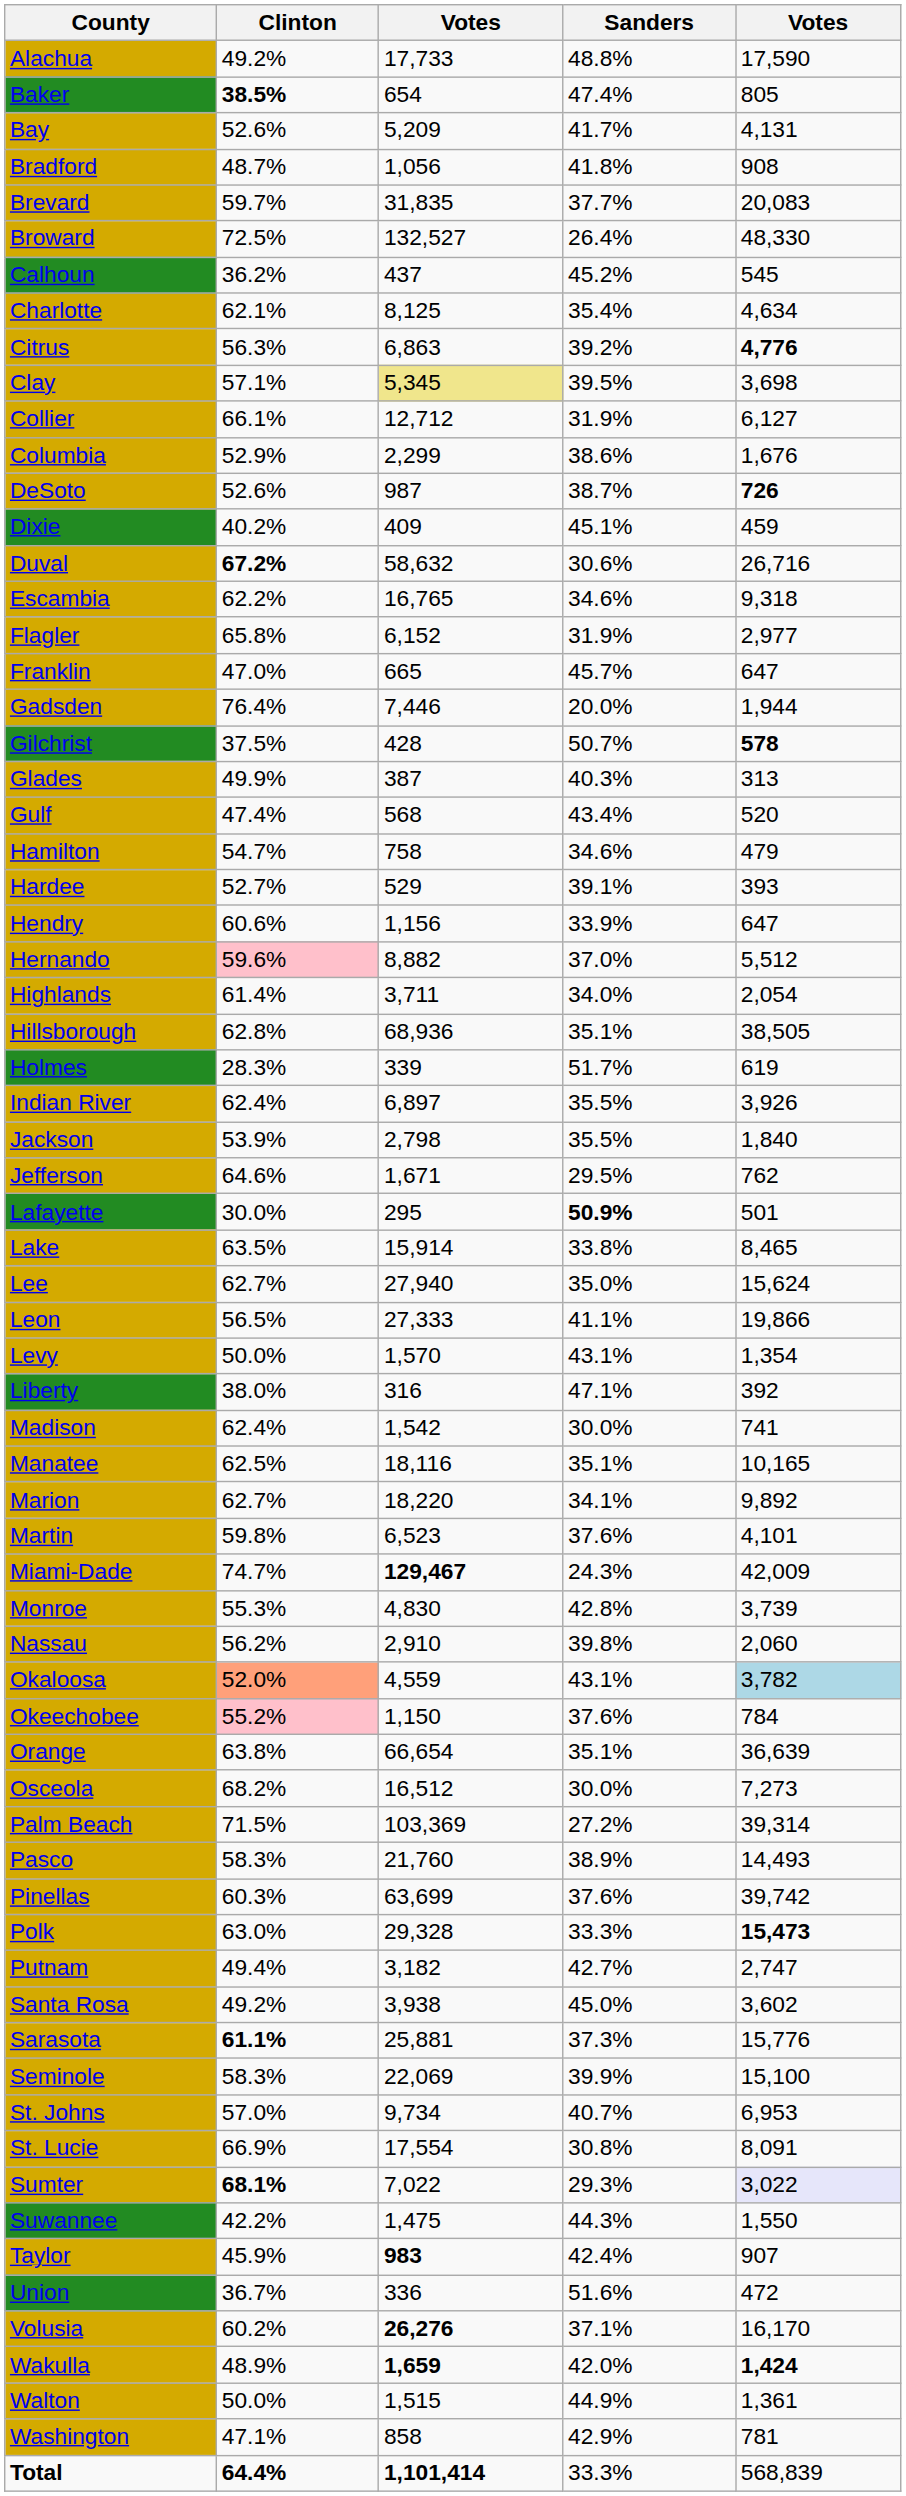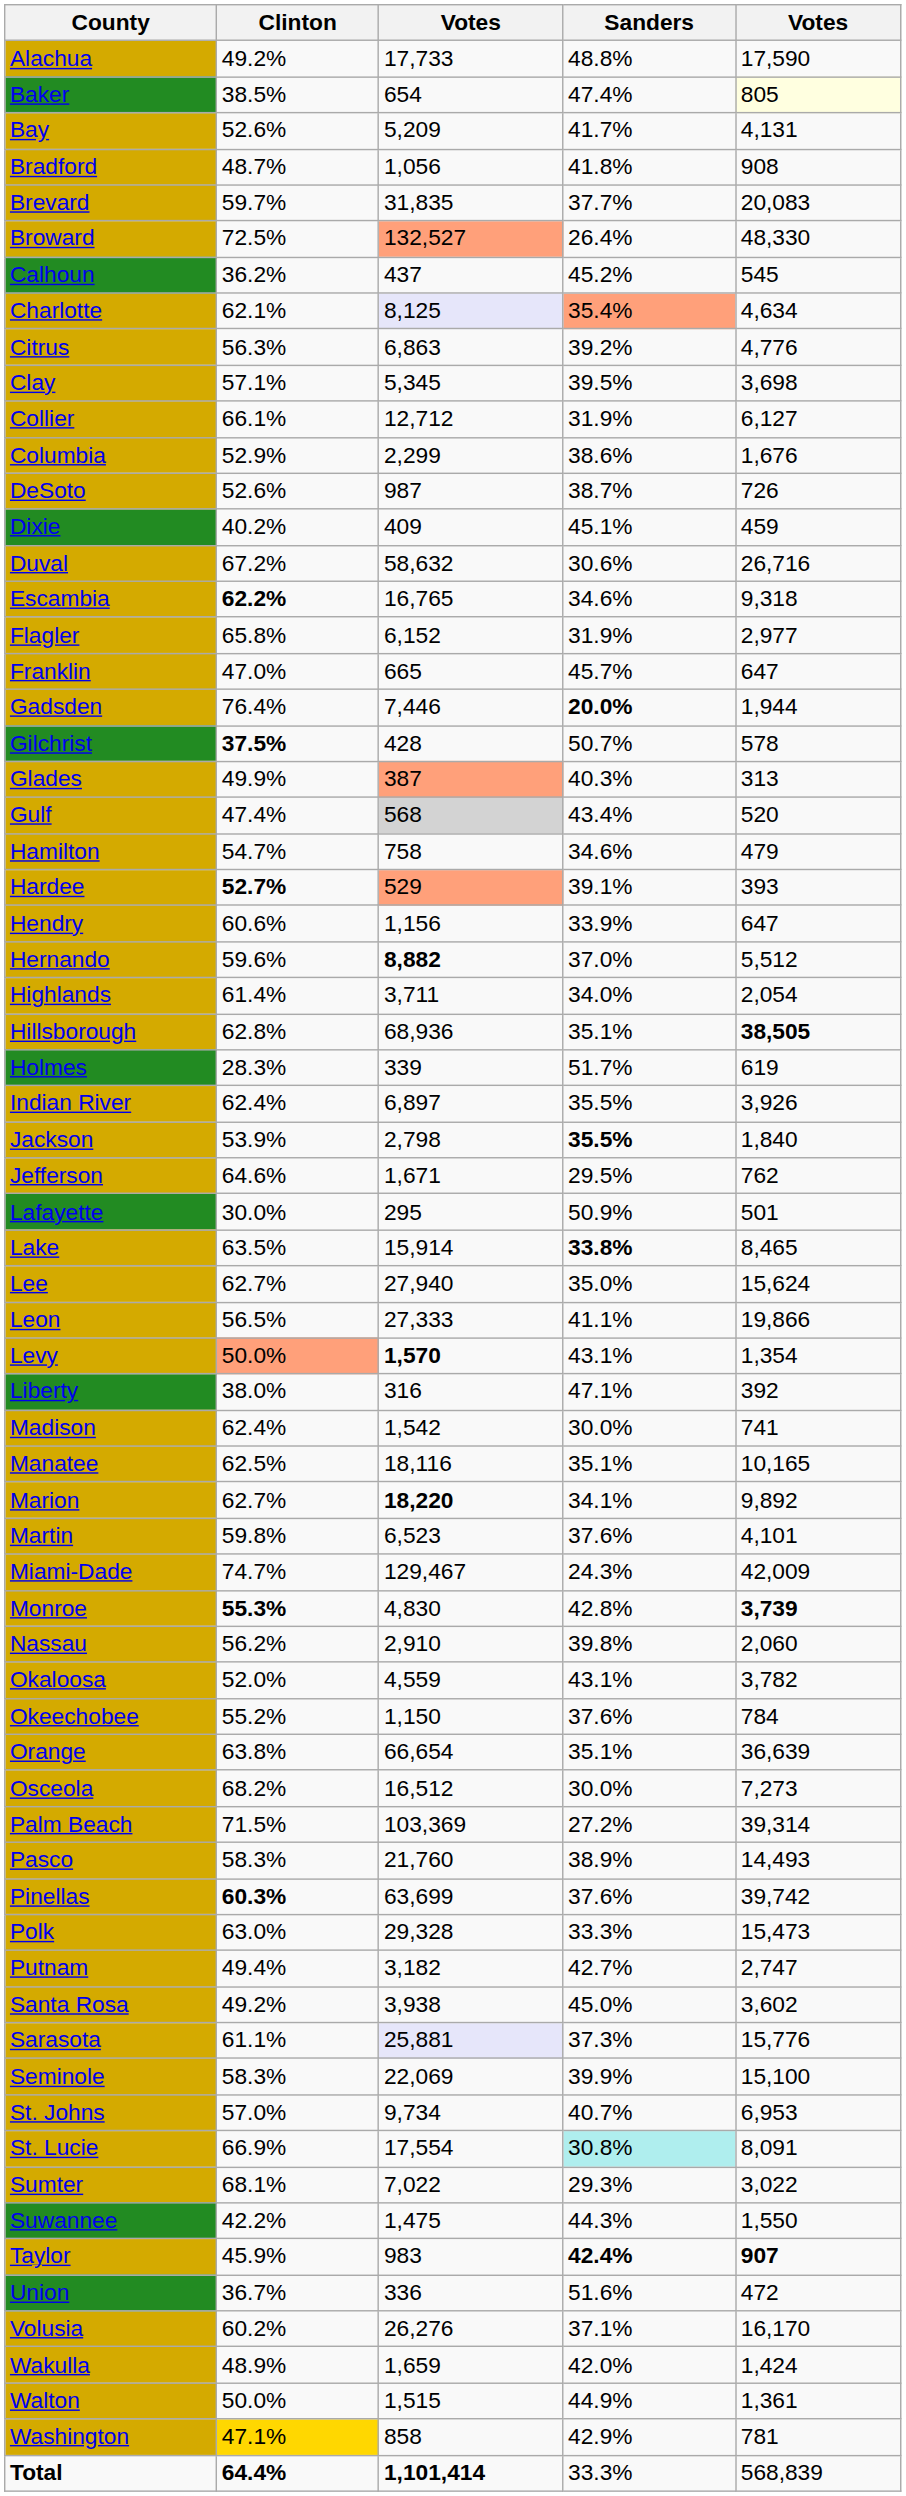Baker | Clinton: bold -> normal
Baker | column 5: no background -> lightyellow background
Broward | column 3: no background -> lightsalmon background
Charlotte | column 3: no background -> lavender background
Charlotte | Sanders: no background -> lightsalmon background
Citrus | column 5: bold -> normal
Clay | column 3: khaki background -> no background
DeSoto | column 5: bold -> normal
Duval | Clinton: bold -> normal
Escambia | Clinton: normal -> bold
Gadsden | Sanders: normal -> bold
Gilchrist | Clinton: normal -> bold
Gilchrist | column 5: bold -> normal
Glades | column 3: no background -> lightsalmon background
Gulf | column 3: no background -> lightgrey background
Hardee | Clinton: normal -> bold
Hardee | column 3: no background -> lightsalmon background
Hernando | Clinton: pink background -> no background
Hernando | column 3: normal -> bold
Hillsborough | column 5: normal -> bold
Jackson | Sanders: normal -> bold
Lafayette | Sanders: bold -> normal
Lake | Sanders: normal -> bold
Levy | Clinton: no background -> lightsalmon background
Levy | column 3: normal -> bold
Marion | column 3: normal -> bold
Miami-Dade | column 3: bold -> normal
Monroe | Clinton: normal -> bold
Monroe | column 5: normal -> bold
Okaloosa | Clinton: lightsalmon background -> no background
Okaloosa | column 5: lightblue background -> no background
Okeechobee | Clinton: pink background -> no background
Pinellas | Clinton: normal -> bold
Polk | column 5: bold -> normal
Sarasota | Clinton: bold -> normal
Sarasota | column 3: no background -> lavender background
St. Lucie | Sanders: no background -> paleturquoise background
Sumter | Clinton: bold -> normal
Sumter | column 5: lavender background -> no background
Taylor | column 3: bold -> normal
Taylor | Sanders: normal -> bold
Taylor | column 5: normal -> bold
Volusia | column 3: bold -> normal
Wakulla | column 3: bold -> normal
Wakulla | column 5: bold -> normal
Washington | Clinton: no background -> gold background
